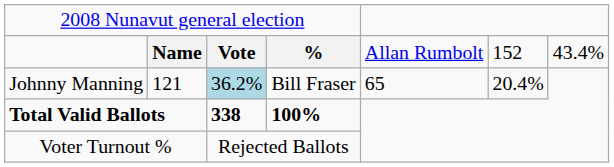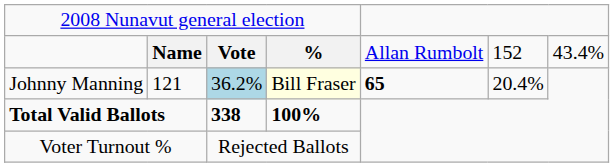Johnny Manning | column 4: no background -> lightyellow background
Johnny Manning | column 5: normal -> bold
